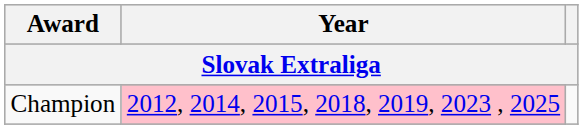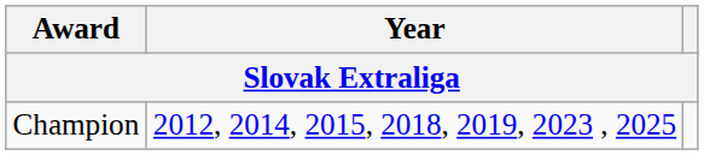Champion | Year: pink background -> no background
